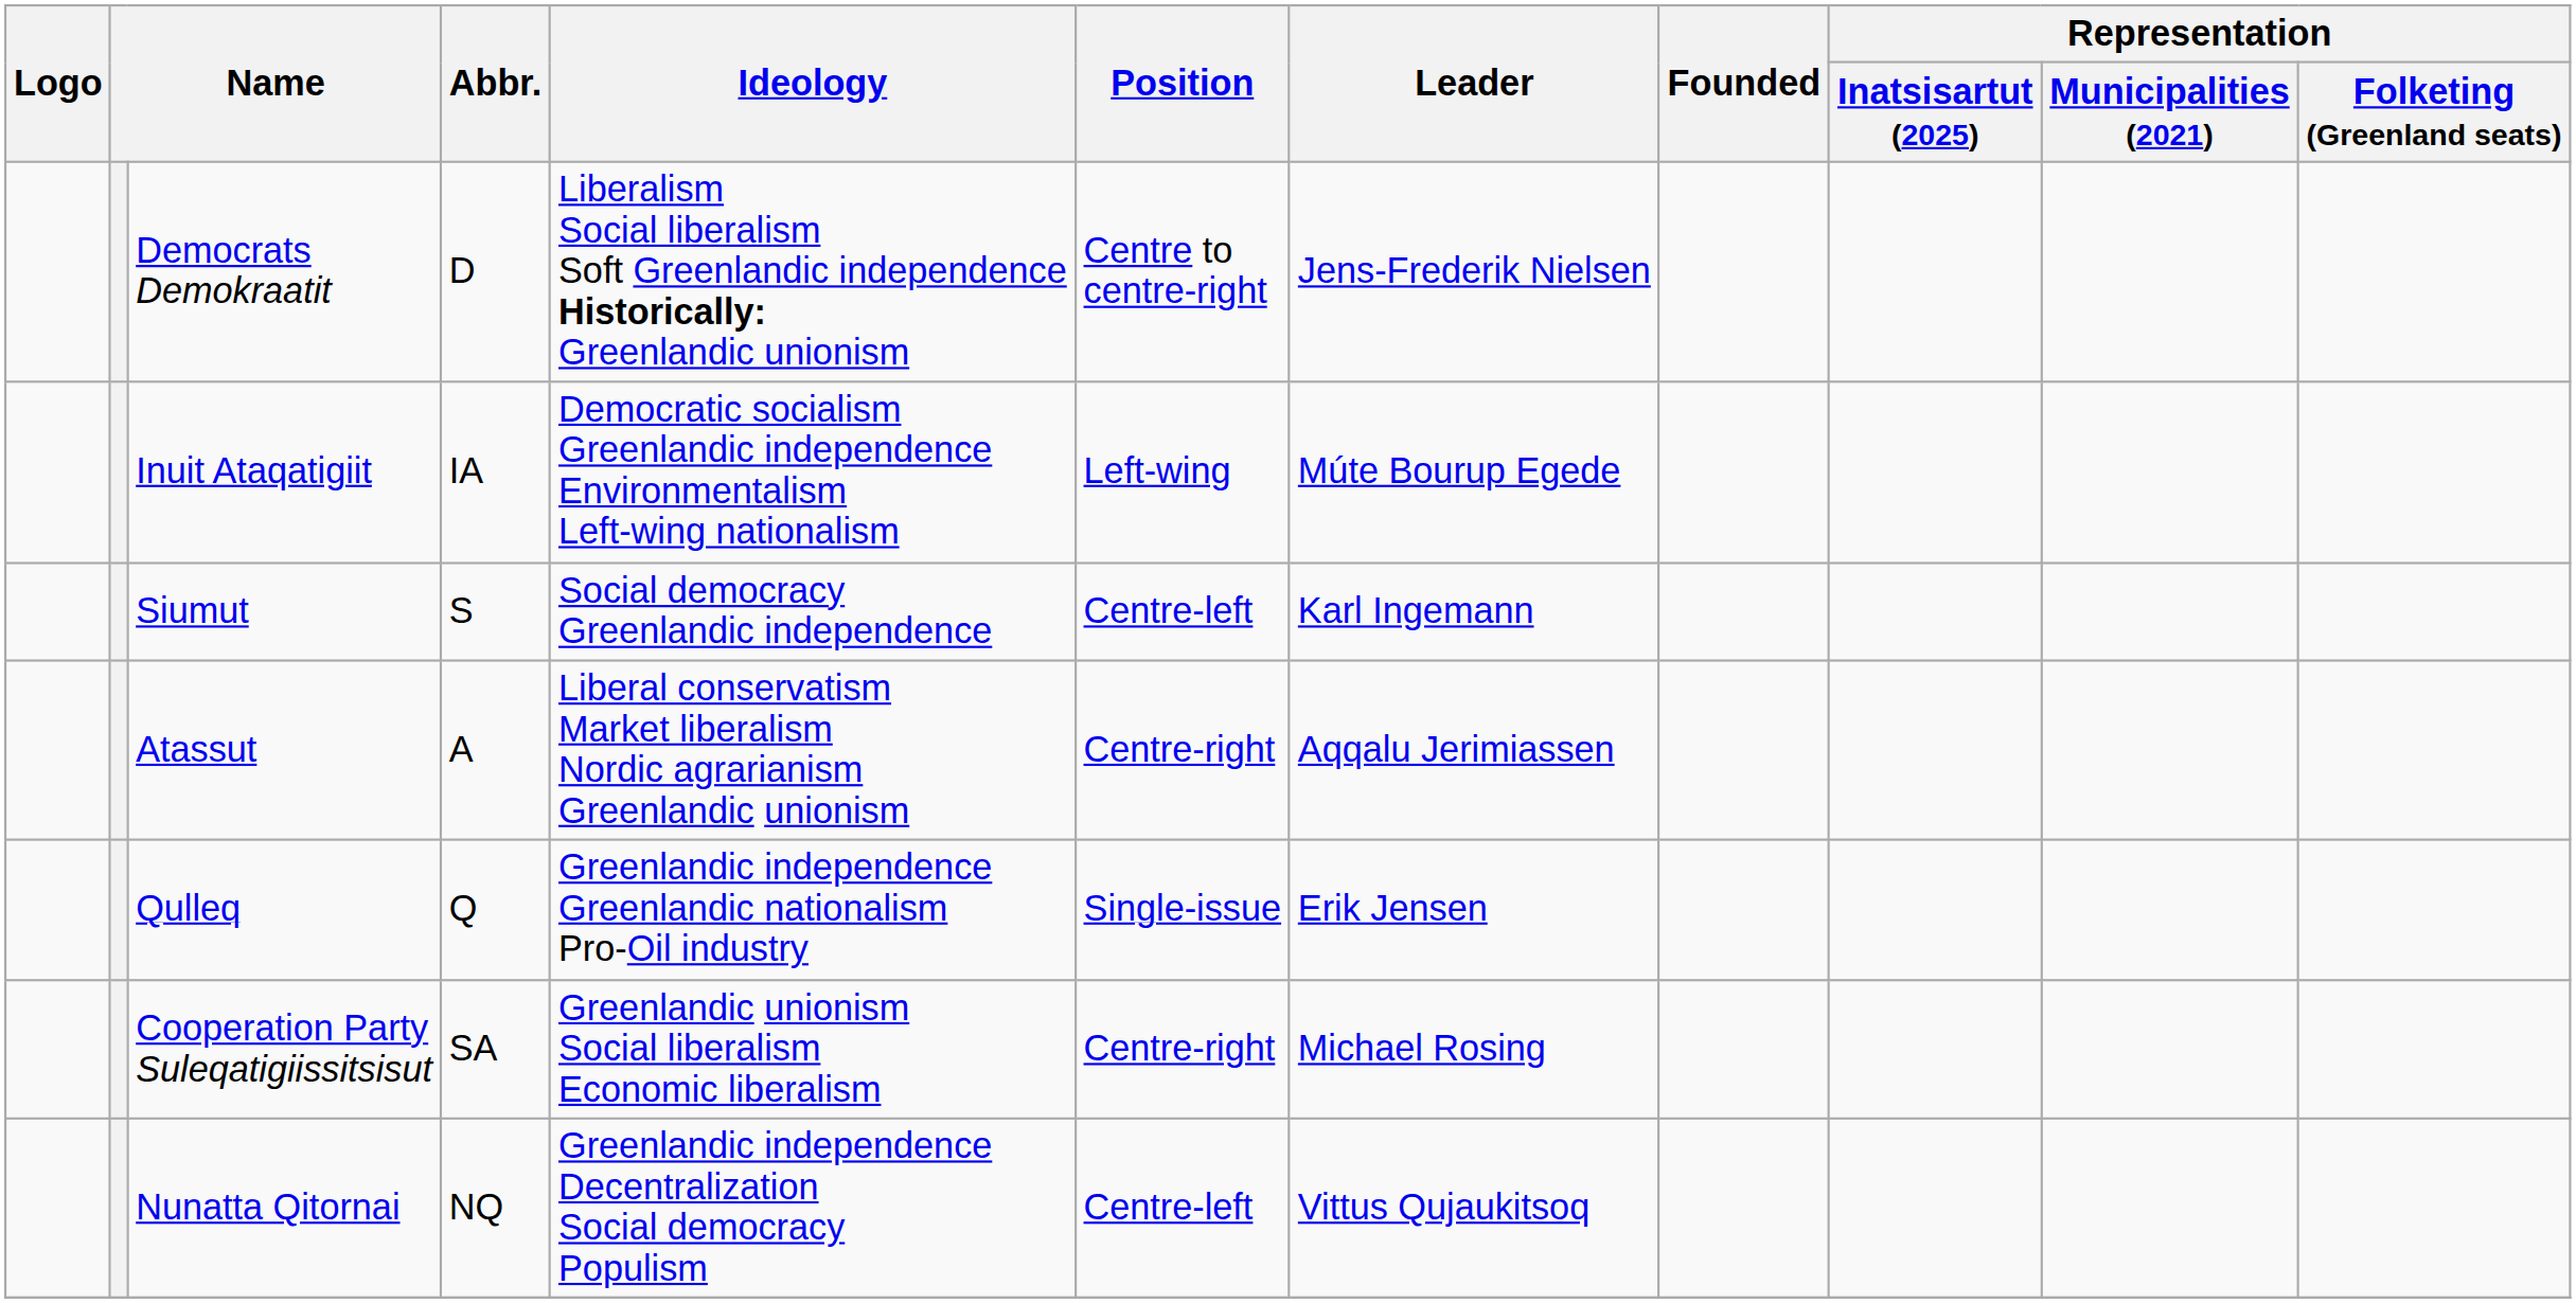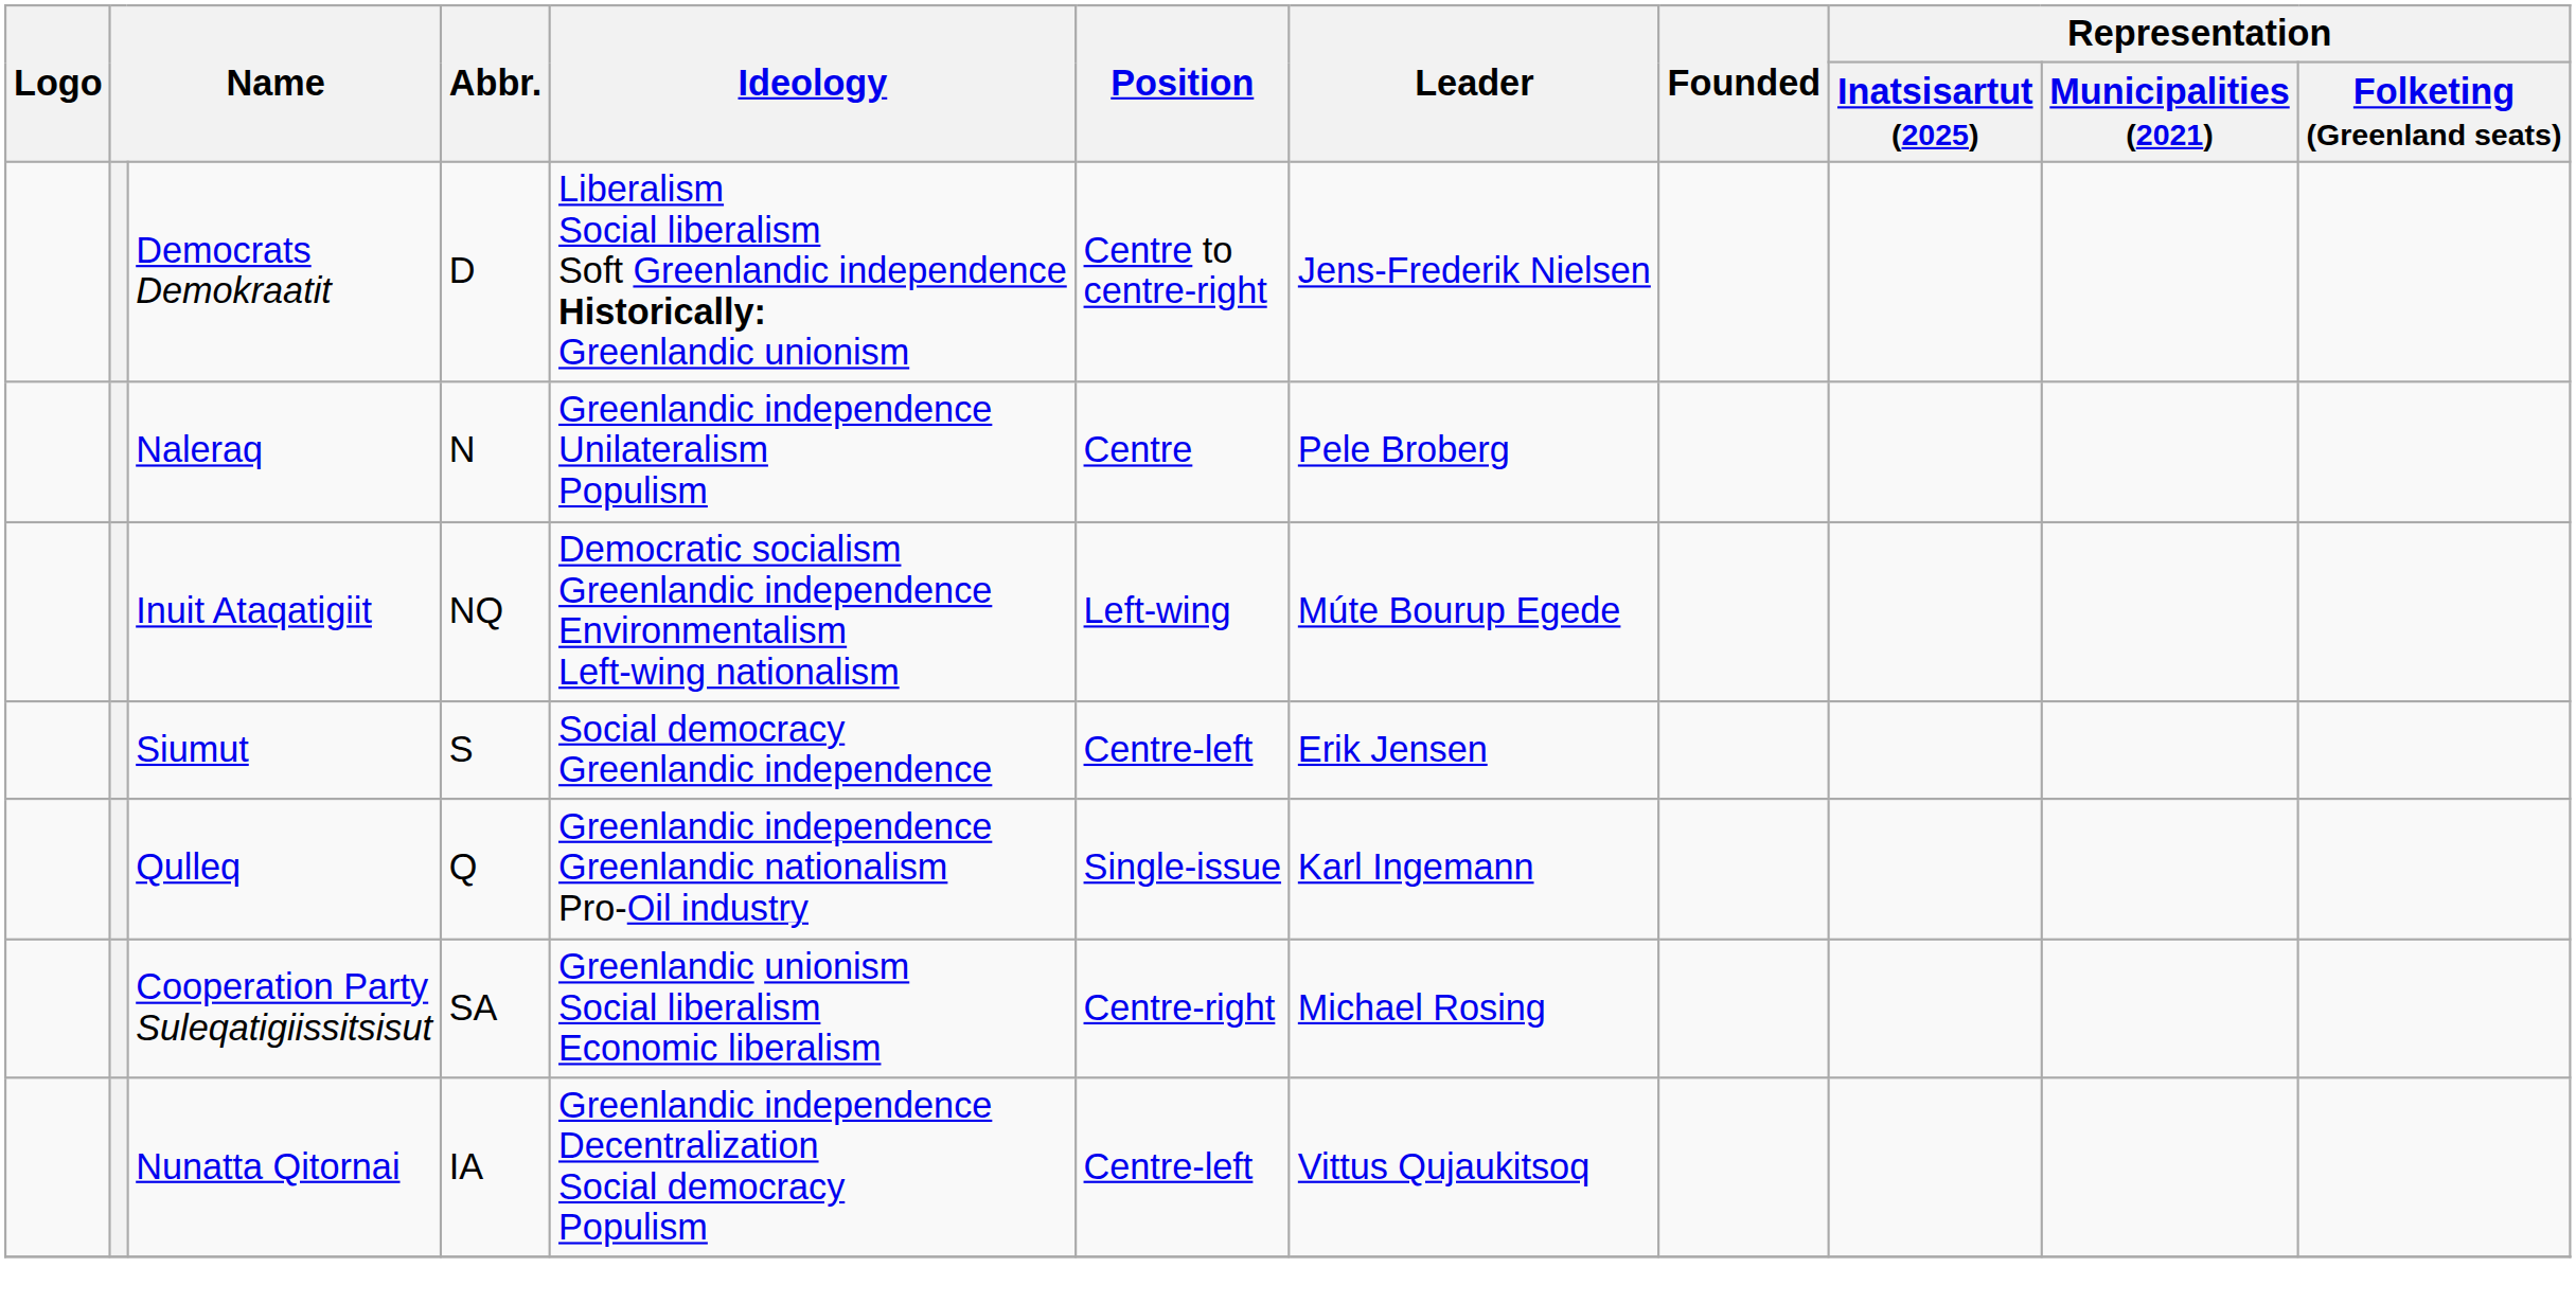+ row: Naleraq | N | Greenlandic independence Unilateralism Populism | Centre | Pele Broberg
Inuit Ataqatigiit | Abbr.: IA -> NQ
Siumut | Leader: Karl Ingemann -> Erik Jensen
- row: Atassut | A | Liberal conservatism Market liberalism Nordic agrarianism Greenlandic unionism | Centre-right | Aqqalu Jerimiassen
Qulleq | Leader: Erik Jensen -> Karl Ingemann
Nunatta Qitornai | Abbr.: NQ -> IA
